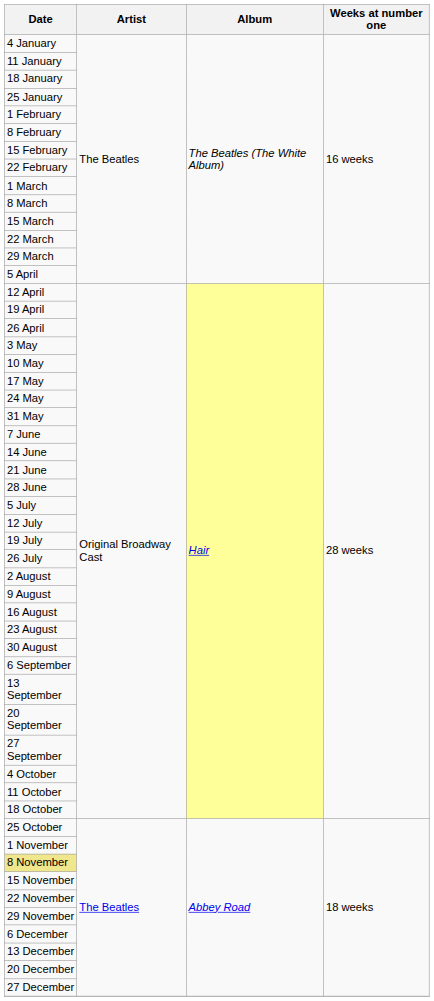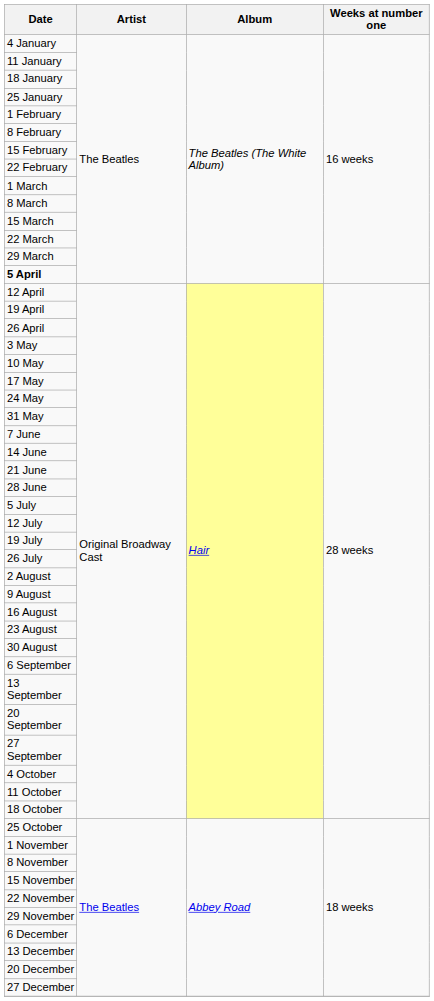5 April | Date: normal -> bold
8 November | Date: khaki background -> no background
